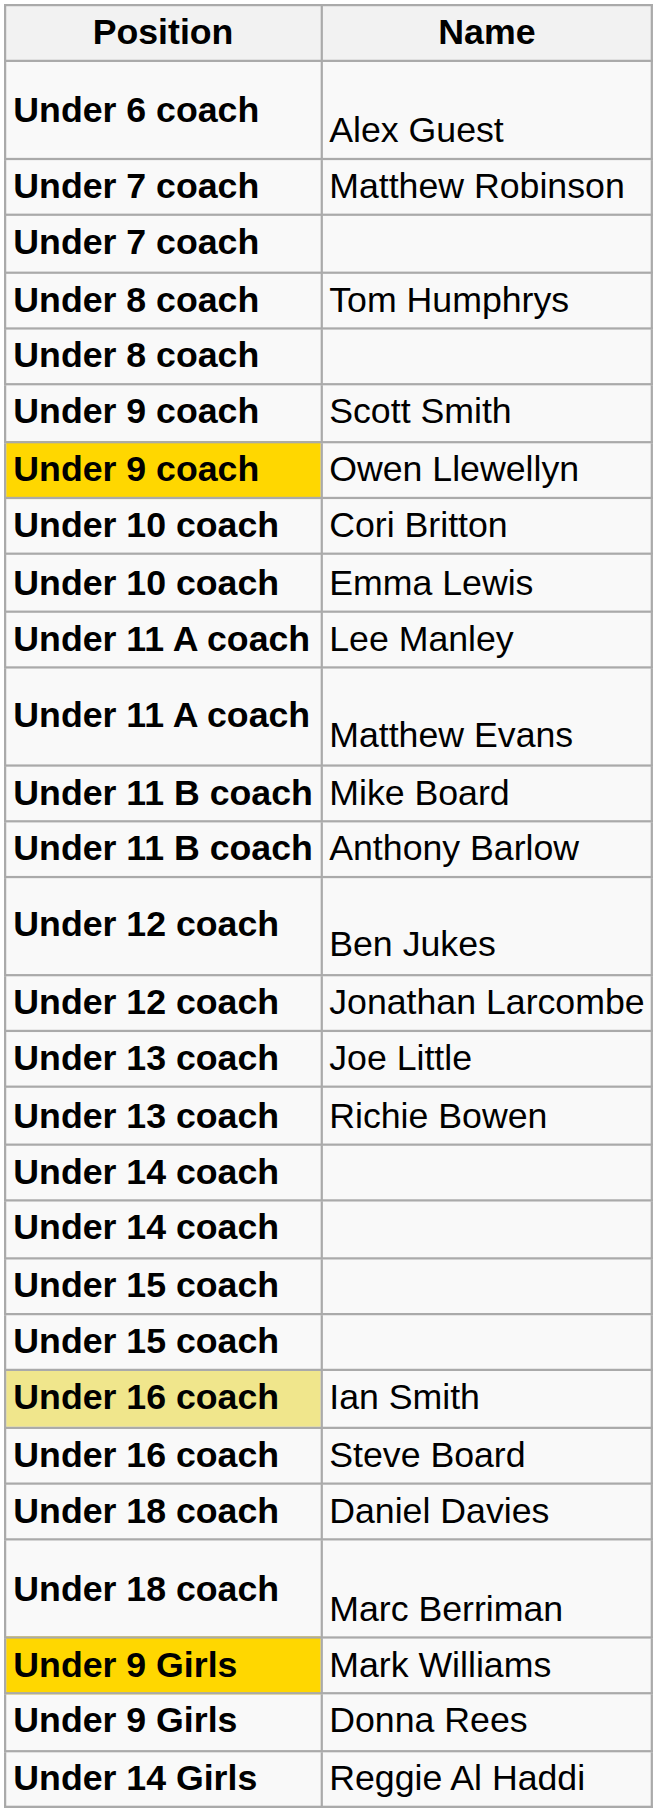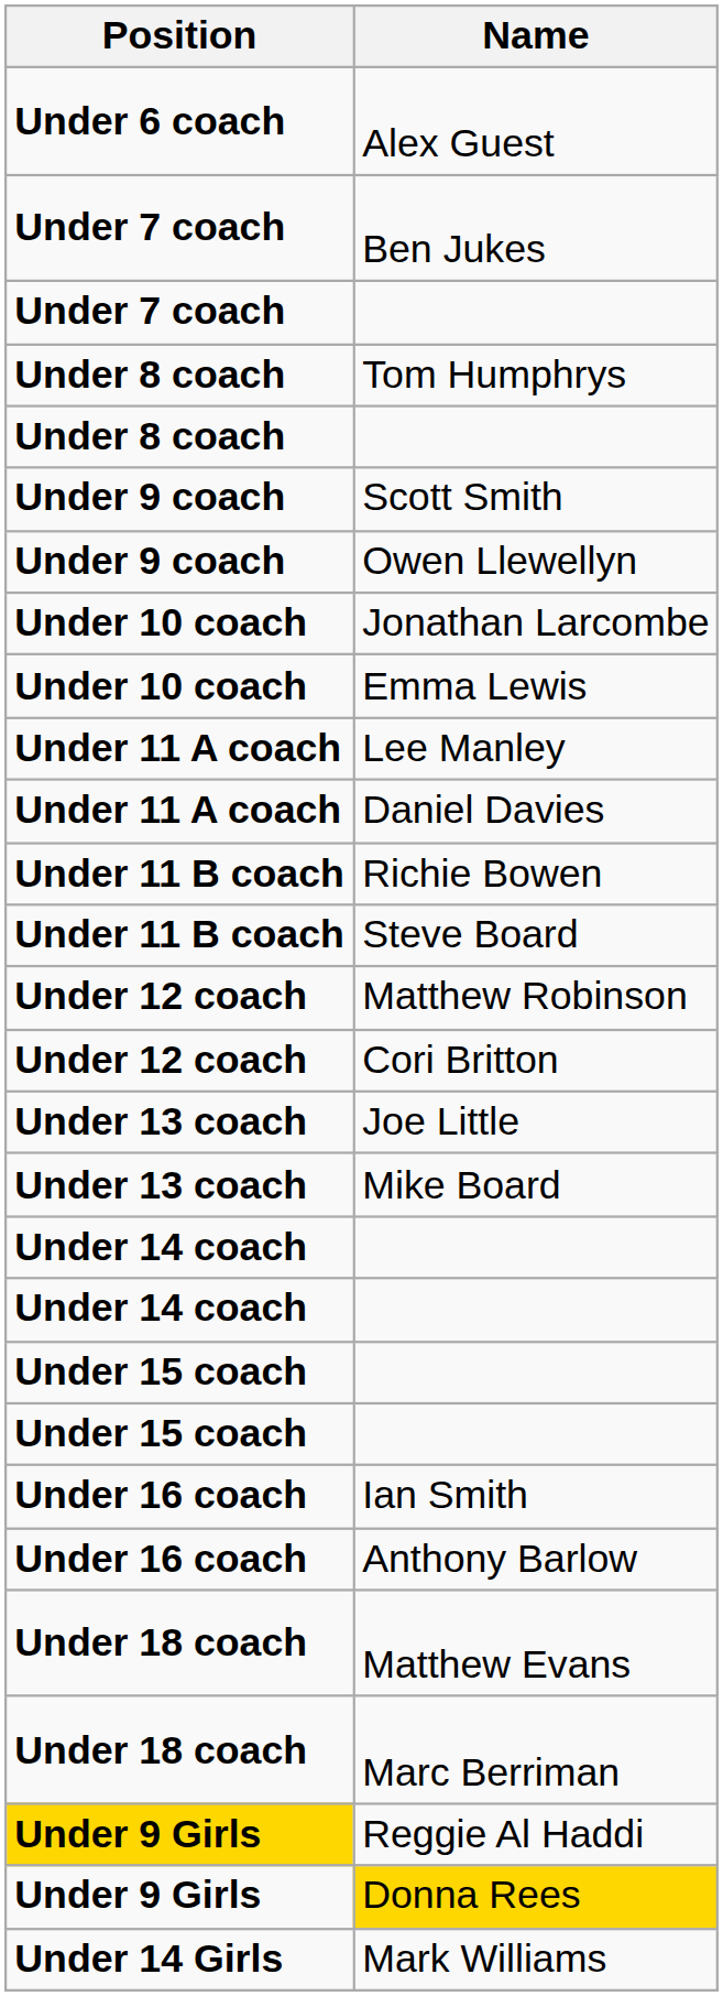row 3 | Name: Matthew Robinson -> Ben Jukes
row 8 | Position: gold background -> no background
row 9 | Name: Cori Britton -> Jonathan Larcombe
row 12 | Name: Matthew Evans -> Daniel Davies
row 13 | Name: Mike Board -> Richie Bowen
row 14 | Name: Anthony Barlow -> Steve Board
row 15 | Name: Ben Jukes -> Matthew Robinson
row 16 | Name: Jonathan Larcombe -> Cori Britton
row 18 | Name: Richie Bowen -> Mike Board
row 23 | Position: khaki background -> no background
row 24 | Name: Steve Board -> Anthony Barlow
row 25 | Name: Daniel Davies -> Matthew Evans
row 27 | Name: Mark Williams -> Reggie Al Haddi
row 28 | Name: no background -> gold background
row 29 | Name: Reggie Al Haddi -> Mark Williams
